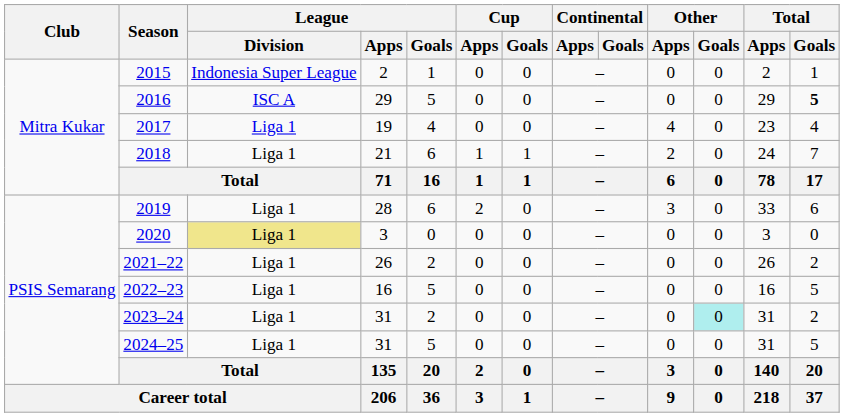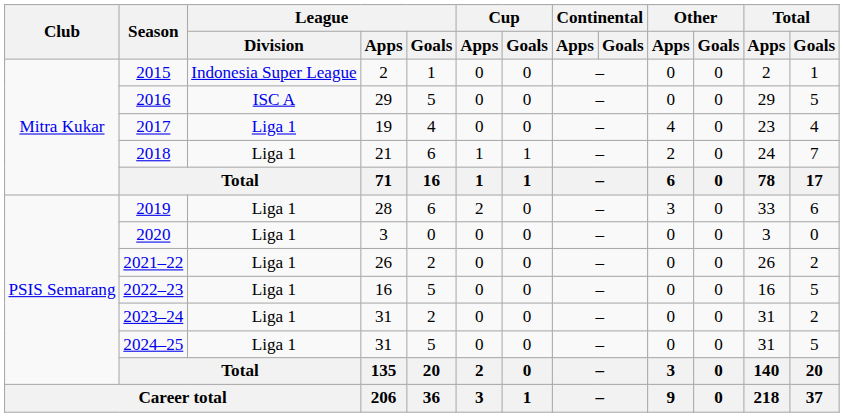2016 | Total / Goals: bold -> normal
2020 | League / Division: khaki background -> no background
2023–24 | Other / Goals: paleturquoise background -> no background
